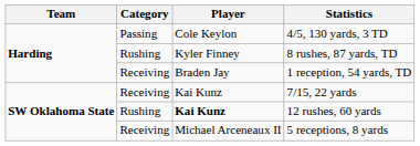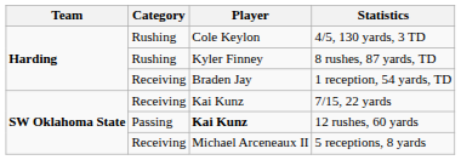4/5, 130 yards, 3 TD | Category: Passing -> Rushing
12 rushes, 60 yards | Category: Rushing -> Passing
